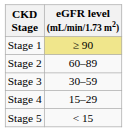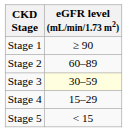Stage 1 | eGFR level (mL/min/1.73 m2): khaki background -> no background
Stage 3 | eGFR level (mL/min/1.73 m2): no background -> lightyellow background
